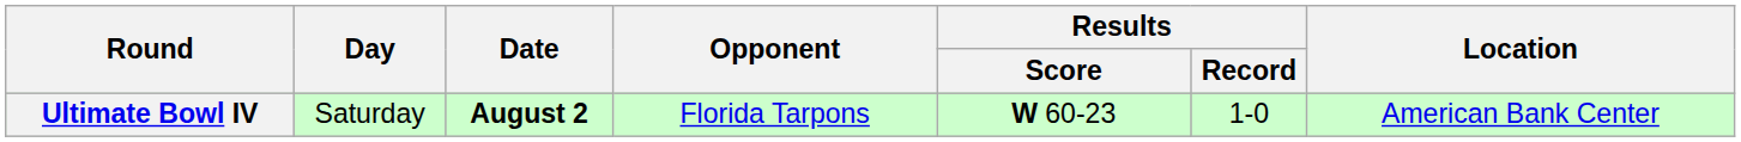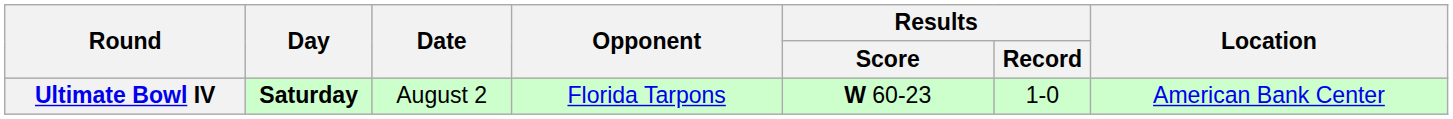Ultimate Bowl IV | Day: normal -> bold
Ultimate Bowl IV | Date: bold -> normal
